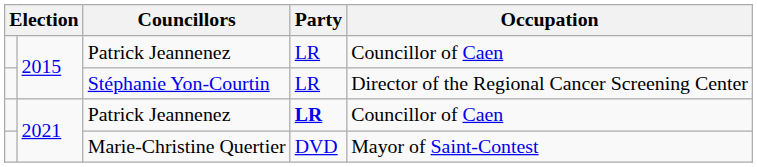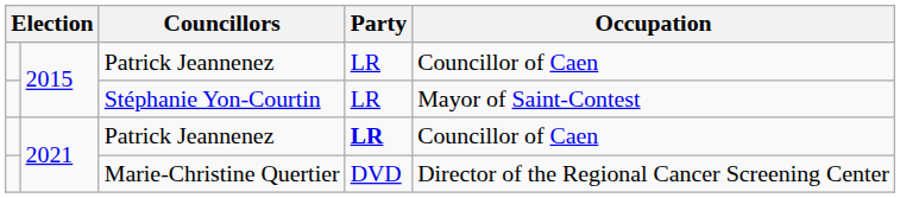Stéphanie Yon-Courtin | Occupation: Director of the Regional Cancer Screening Center -> Mayor of Saint-Contest
Marie-Christine Quertier | Occupation: Mayor of Saint-Contest -> Director of the Regional Cancer Screening Center
